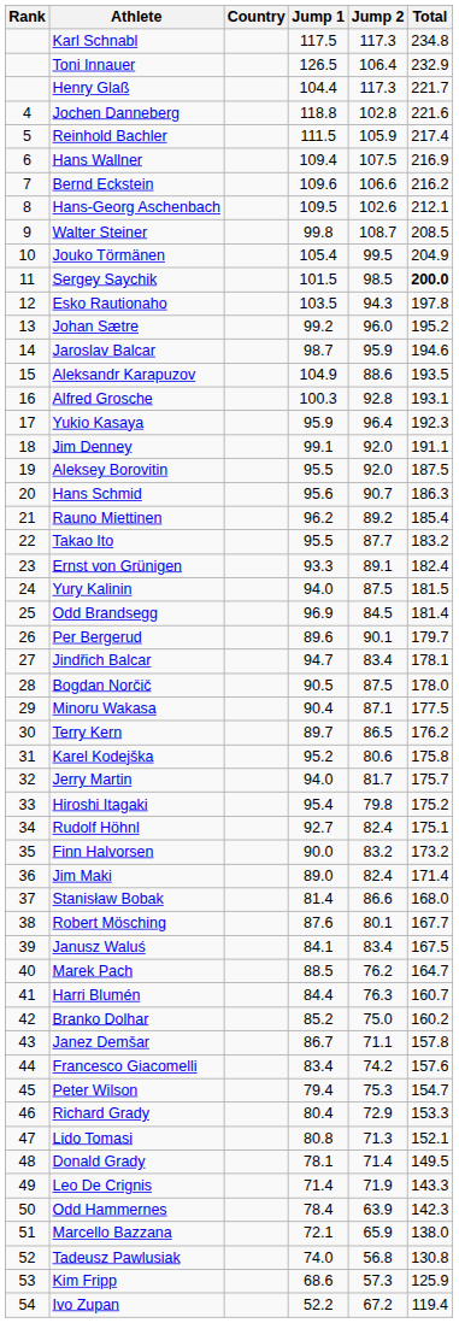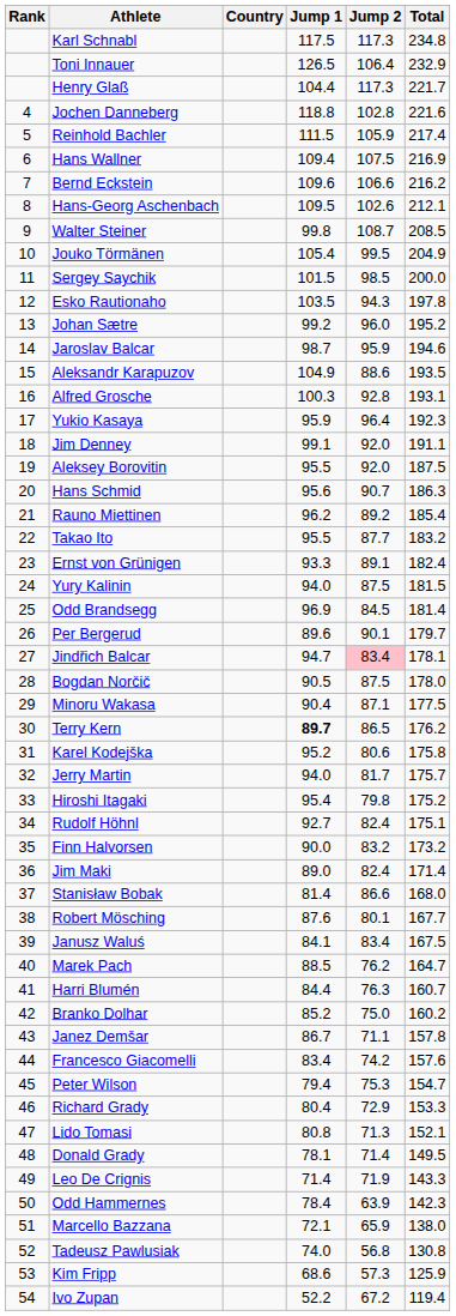Sergey Saychik | Total: bold -> normal
Jindřich Balcar | Jump 2: no background -> pink background
Terry Kern | Jump 1: normal -> bold
